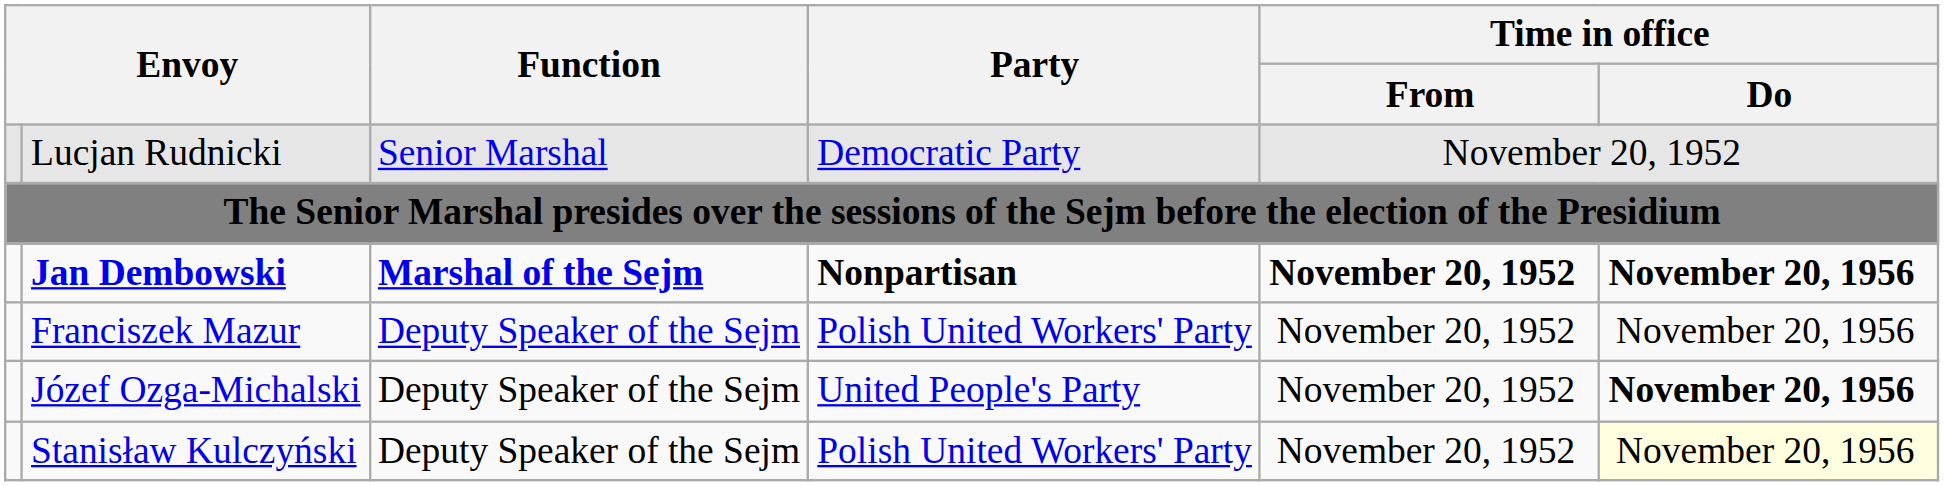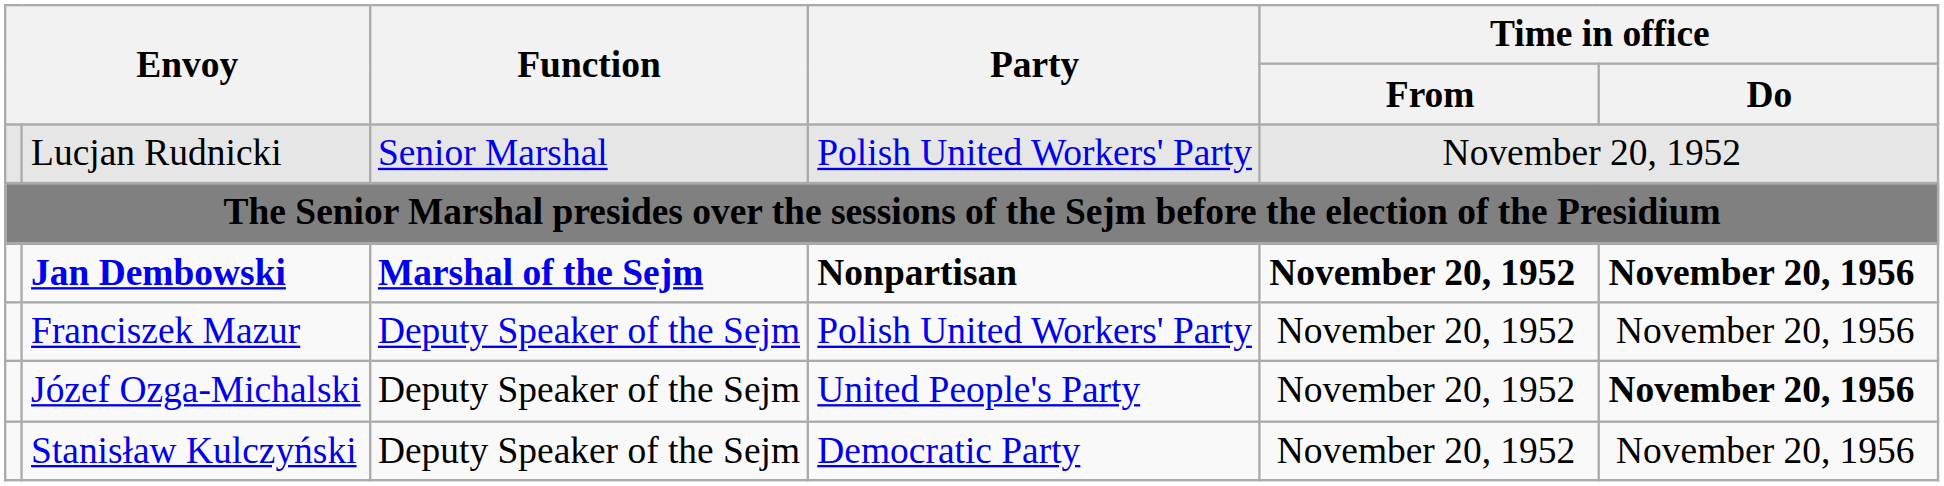Lucjan Rudnicki | Party: Democratic Party -> Polish United Workers' Party
Stanisław Kulczyński | Party: Polish United Workers' Party -> Democratic Party
Stanisław Kulczyński | Time in office / Do: lightyellow background -> no background
